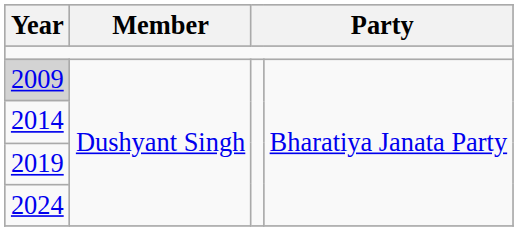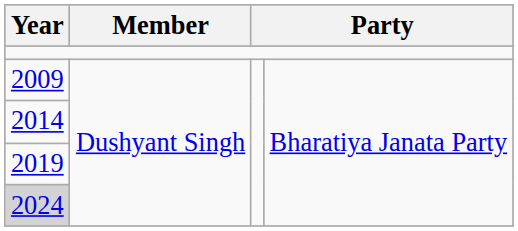2009 | Year: lightgrey background -> no background
2024 | Year: no background -> lightgrey background
